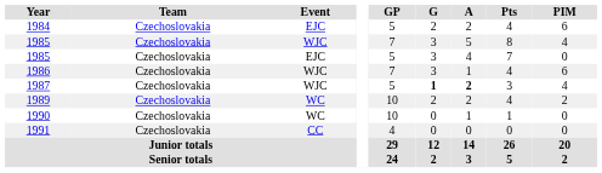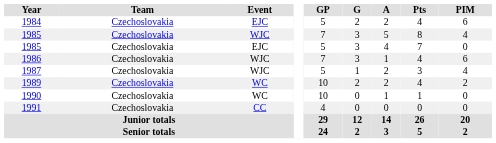1987 | G: bold -> normal
1987 | A: bold -> normal
